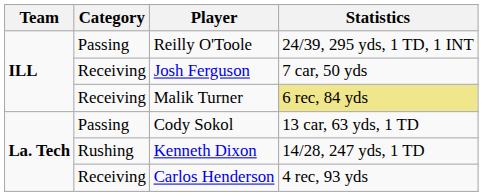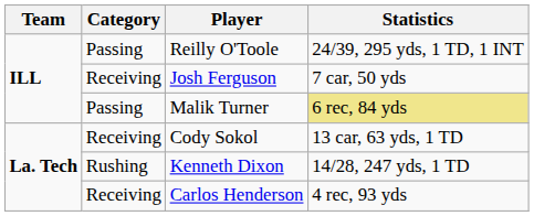Malik Turner | Category: Receiving -> Passing
Cody Sokol | Category: Passing -> Receiving
